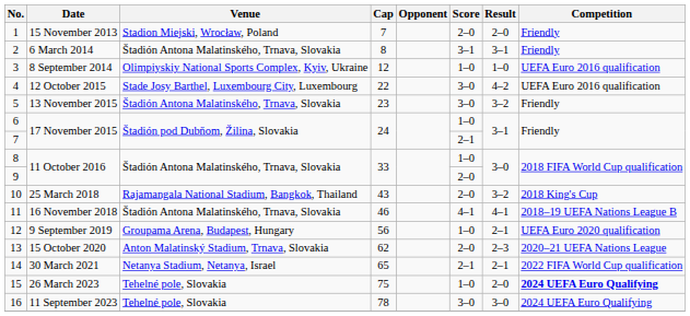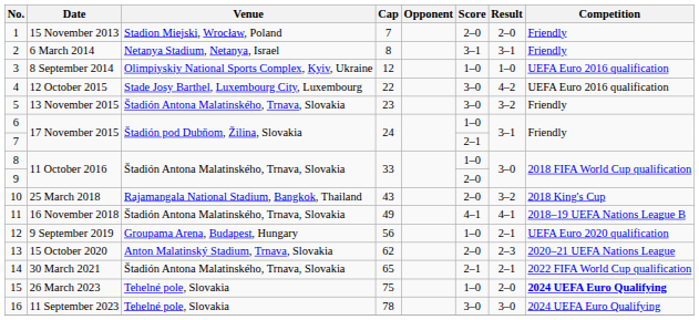2 | Venue: Štadión Antona Malatinského, Trnava, Slovakia -> Netanya Stadium, Netanya, Israel
11 | Cap: 46 -> 49
14 | Venue: Netanya Stadium, Netanya, Israel -> Štadión Antona Malatinského, Trnava, Slovakia
